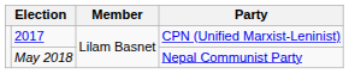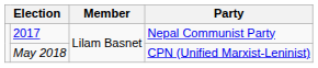2017 | Party: CPN (Unified Marxist-Leninist) -> Nepal Communist Party
May 2018 | Party: Nepal Communist Party -> CPN (Unified Marxist-Leninist)
